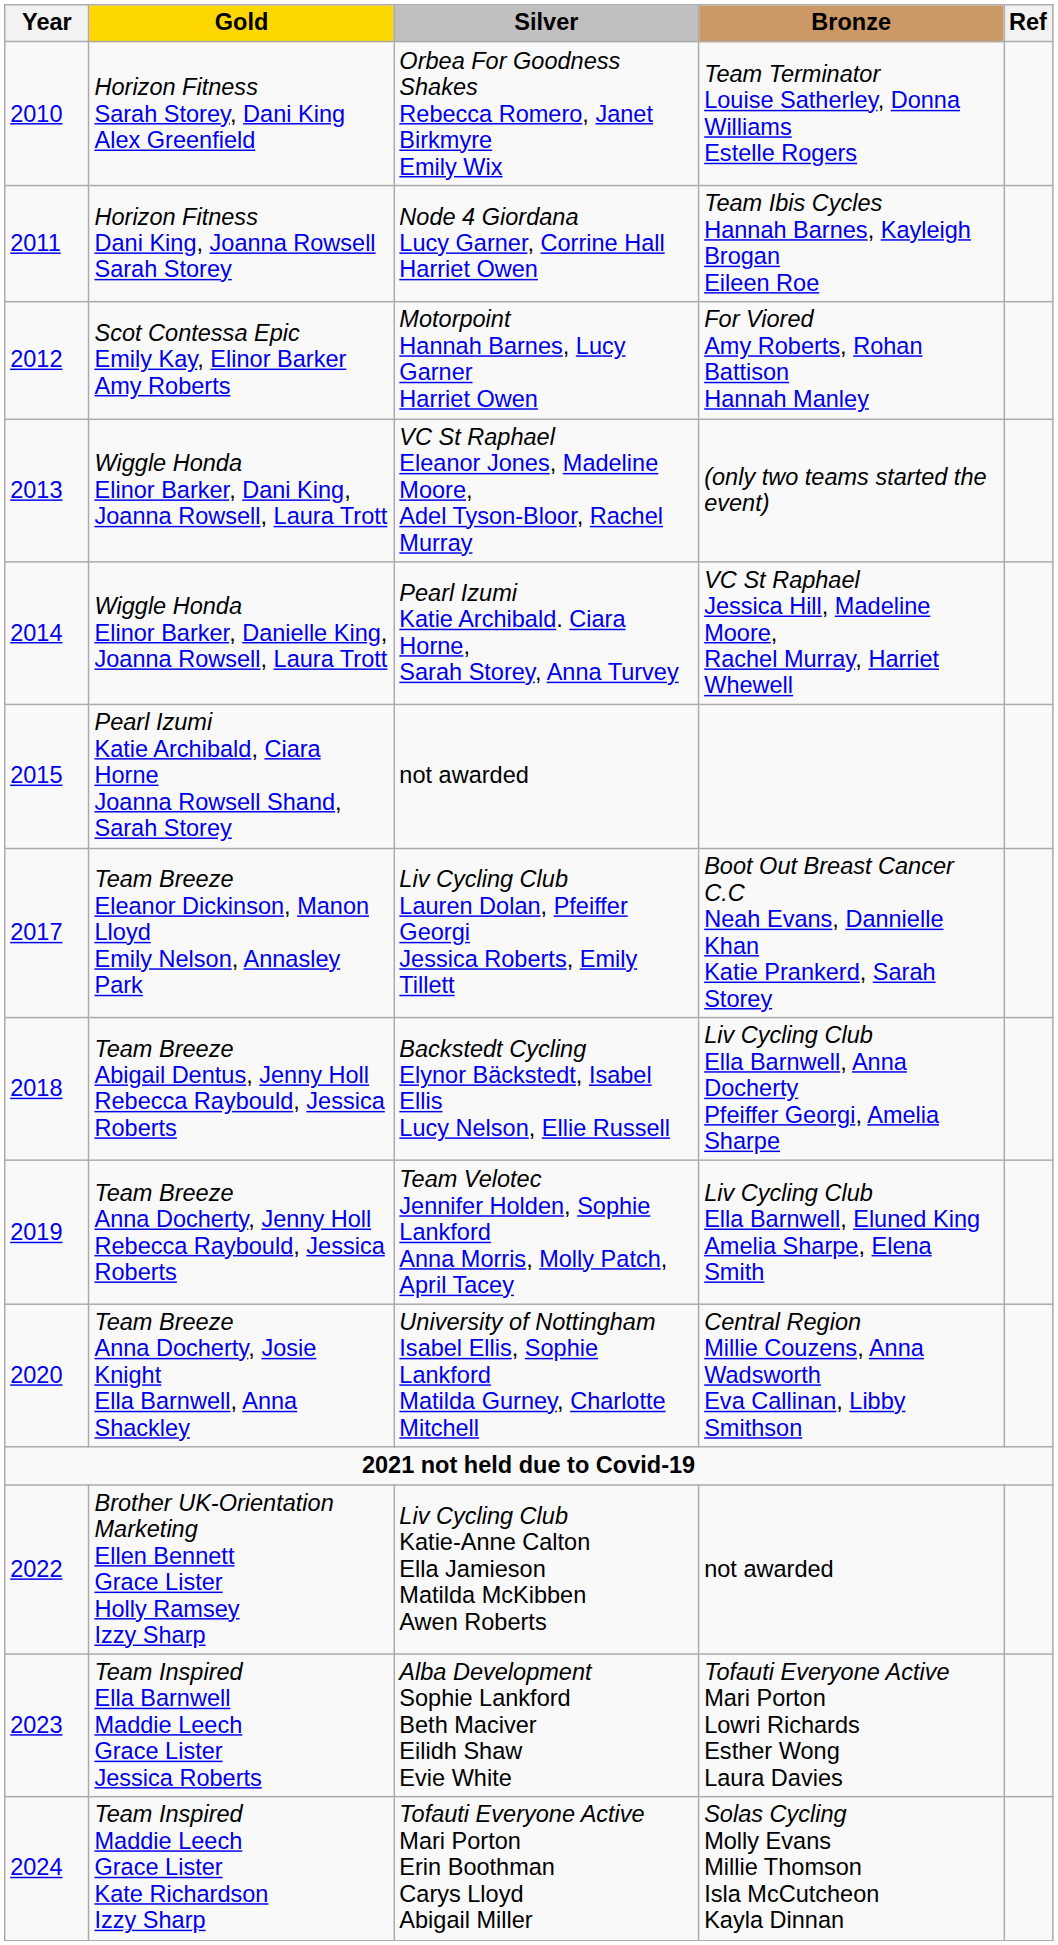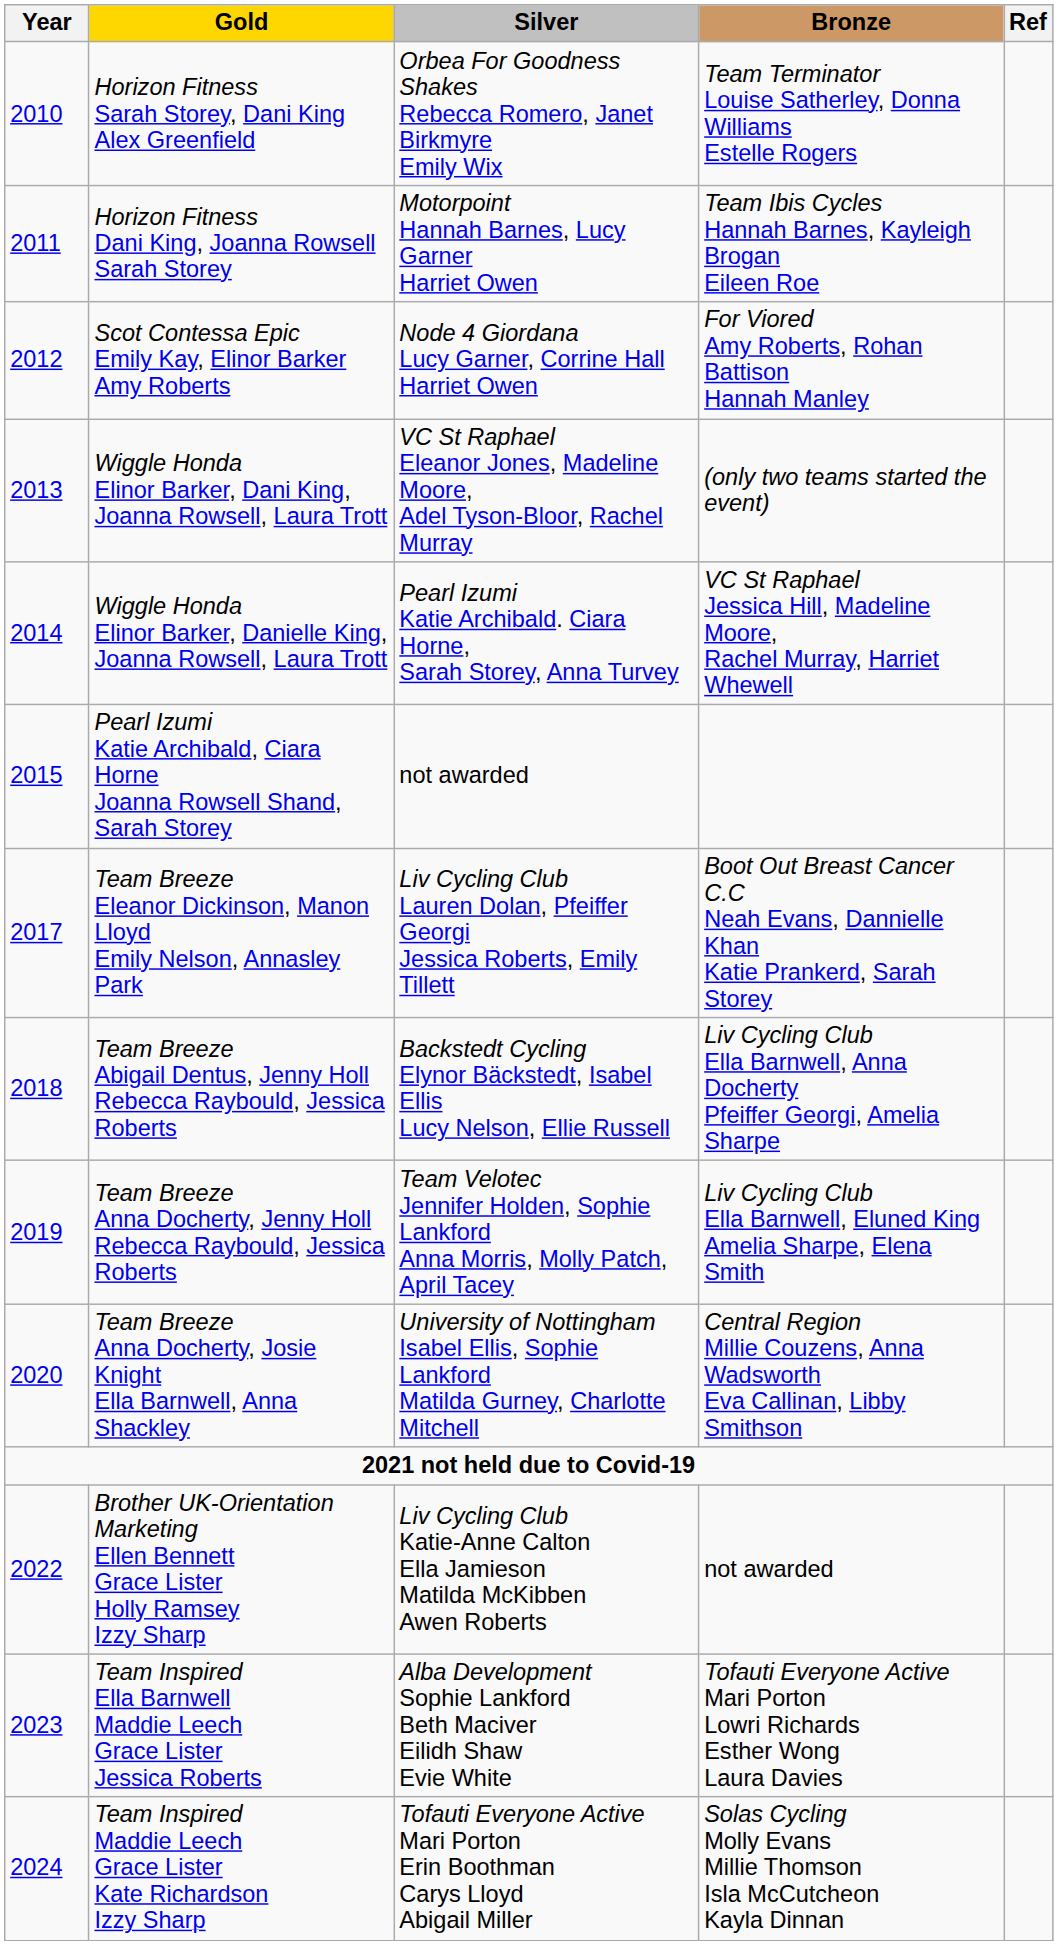Horizon Fitness Dani King, Joanna Rowsell Sarah Storey | Silver: Node 4 Giordana Lucy Garner, Corrine Hall Harriet Owen -> Motorpoint Hannah Barnes, Lucy Garner Harriet Owen
Scot Contessa Epic Emily Kay, Elinor Barker Amy Roberts | Silver: Motorpoint Hannah Barnes, Lucy Garner Harriet Owen -> Node 4 Giordana Lucy Garner, Corrine Hall Harriet Owen
